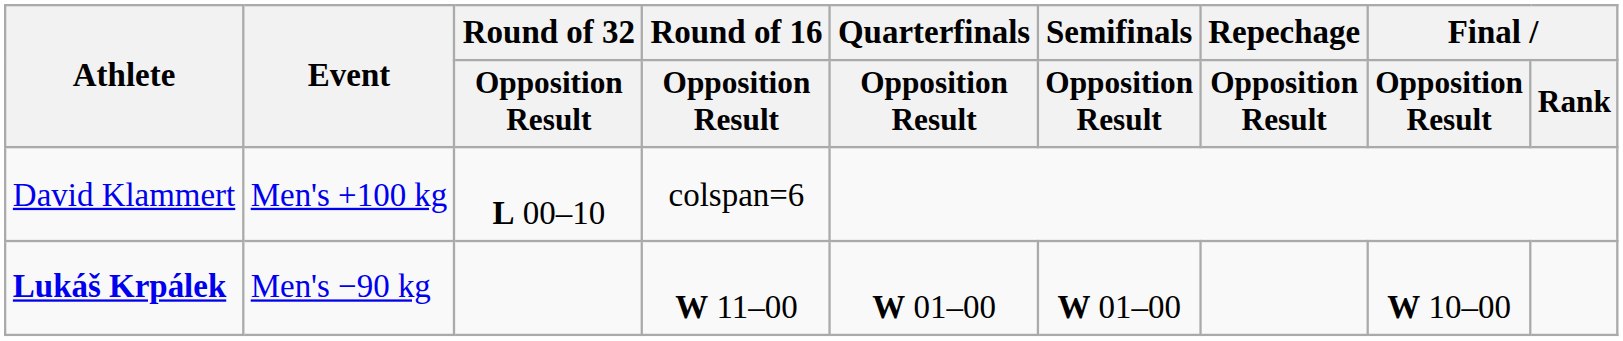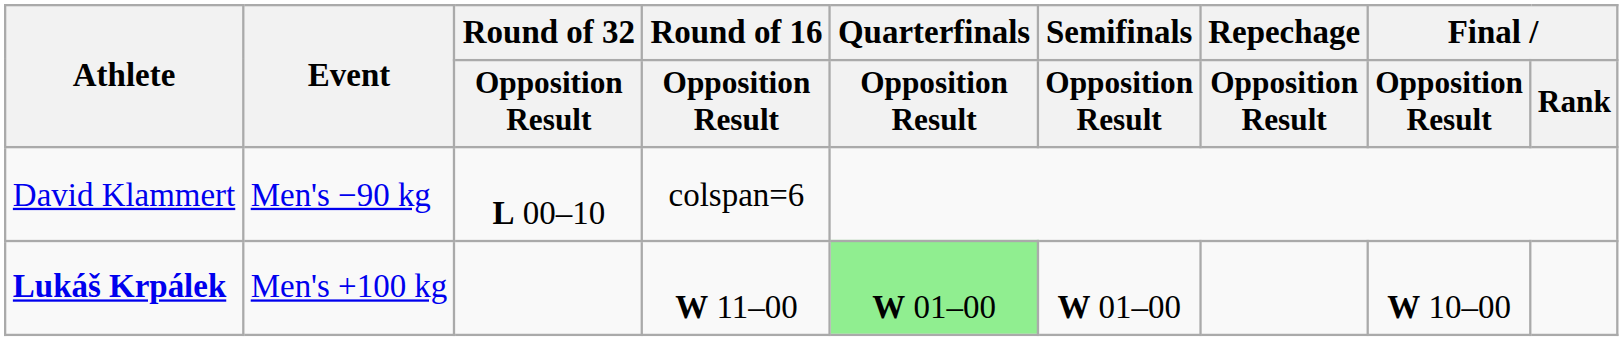David Klammert | Event: Men's +100 kg -> Men's −90 kg
Lukáš Krpálek | Event: Men's −90 kg -> Men's +100 kg
Lukáš Krpálek | Quarterfinals / Opposition Result: no background -> lightgreen background
